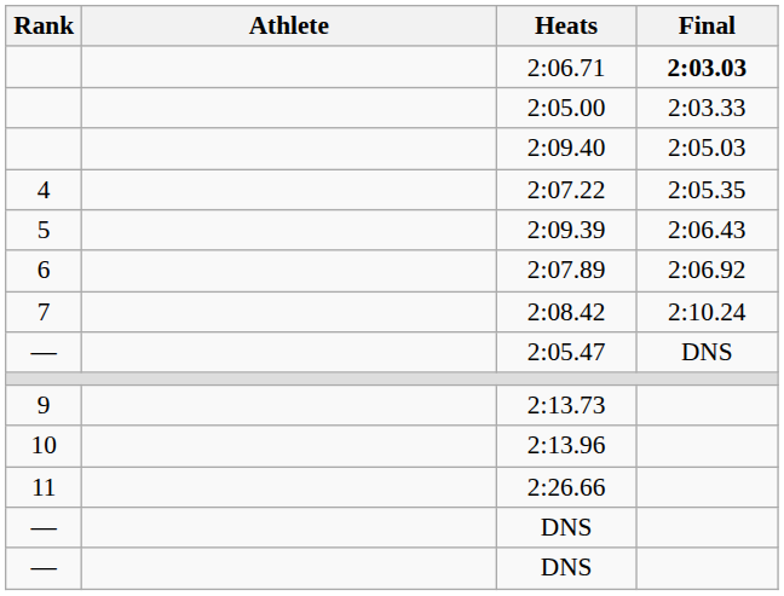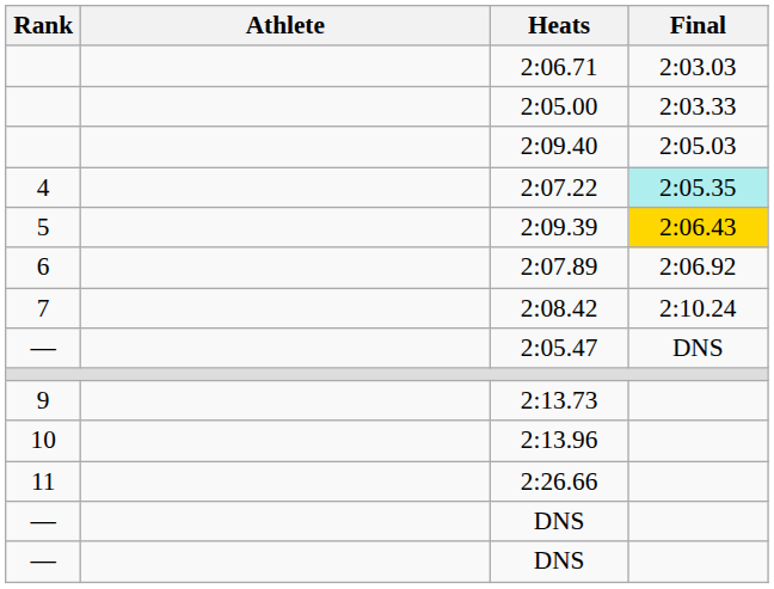2:06.71 | Final: bold -> normal
2:07.22 | Final: no background -> paleturquoise background
2:09.39 | Final: no background -> gold background
